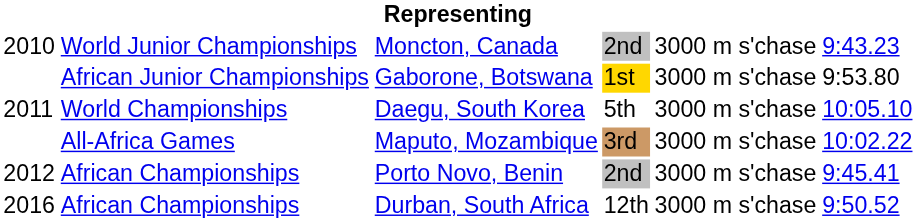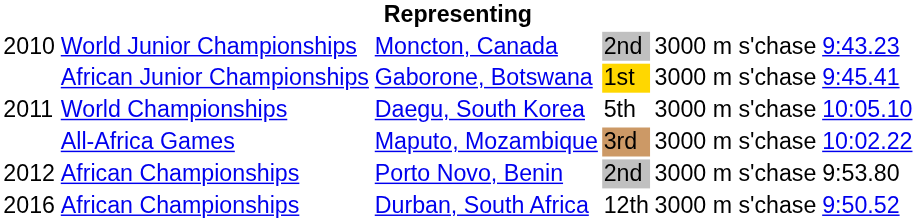Gaborone, Botswana | column 6: 9:53.80 -> 9:45.41
Porto Novo, Benin | column 6: 9:45.41 -> 9:53.80
